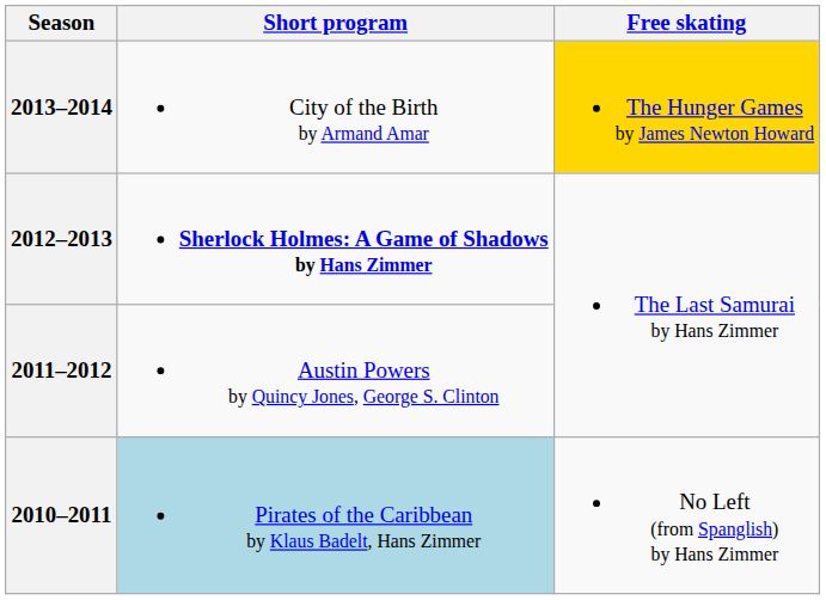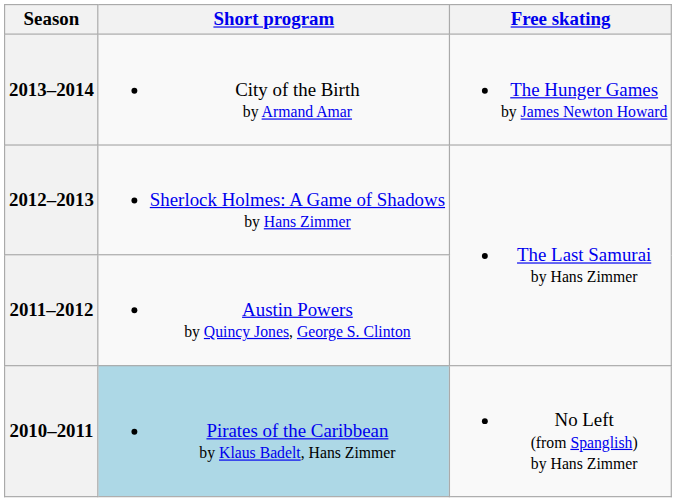2013–2014 | Free skating: gold background -> no background
2012–2013 | Short program: bold -> normal
